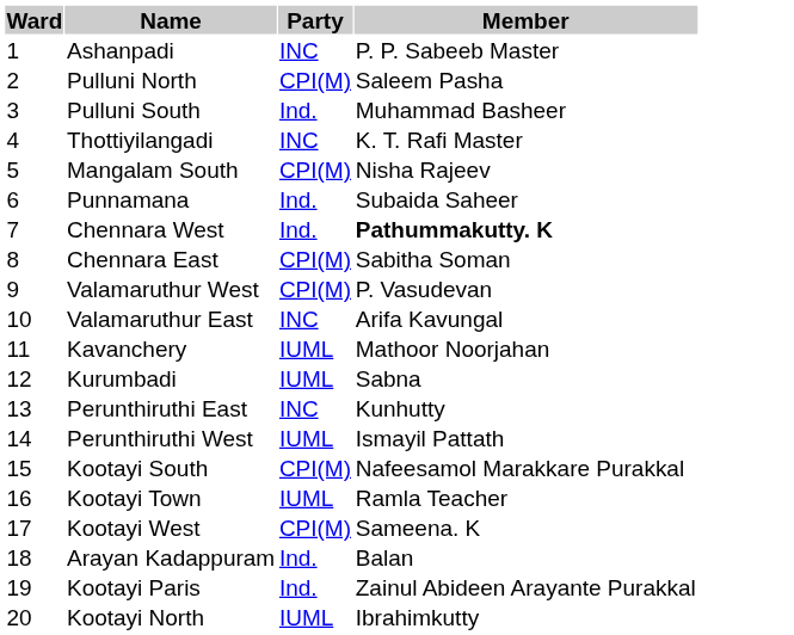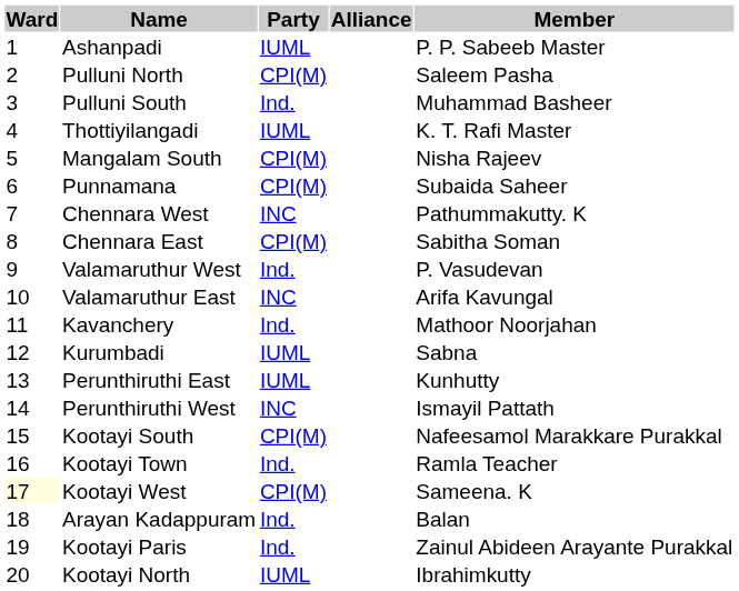+ column: Alliance
Ashanpadi | Party: INC -> IUML
Thottiyilangadi | Party: INC -> IUML
Punnamana | Party: Ind. -> CPI(M)
Chennara West | Party: Ind. -> INC
Chennara West | Member: bold -> normal
Valamaruthur West | Party: CPI(M) -> Ind.
Kavanchery | Party: IUML -> Ind.
Perunthiruthi East | Party: INC -> IUML
Perunthiruthi West | Party: IUML -> INC
Kootayi Town | Party: IUML -> Ind.
Kootayi West | Ward: no background -> lightyellow background
